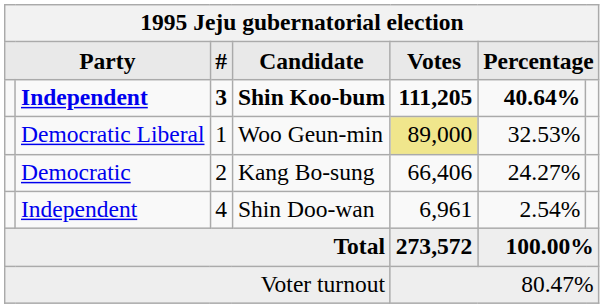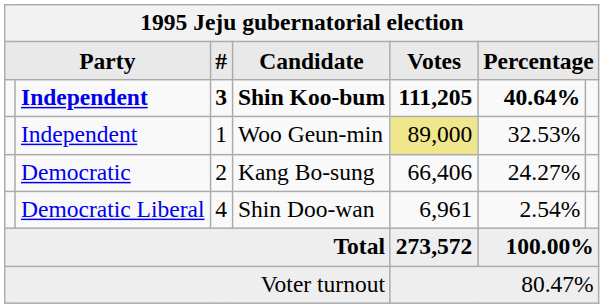Woo Geun-min | column 2: Democratic Liberal -> Independent
Shin Doo-wan | column 2: Independent -> Democratic Liberal
